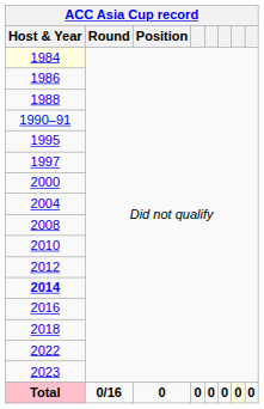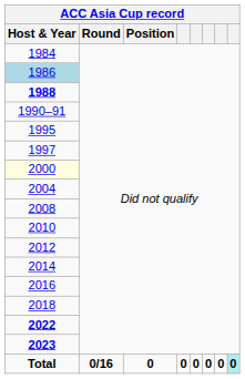1984 | Host & Year: lightyellow background -> no background
1986 | Host & Year: no background -> lightblue background
1988 | Host & Year: normal -> bold
2000 | Host & Year: no background -> lightyellow background
2014 | Host & Year: bold -> normal
2022 | Host & Year: normal -> bold
2023 | Host & Year: normal -> bold
Total | Host & Year: pink background -> no background
Total | column 7: lightyellow background -> no background
Total | column 8: no background -> paleturquoise background
